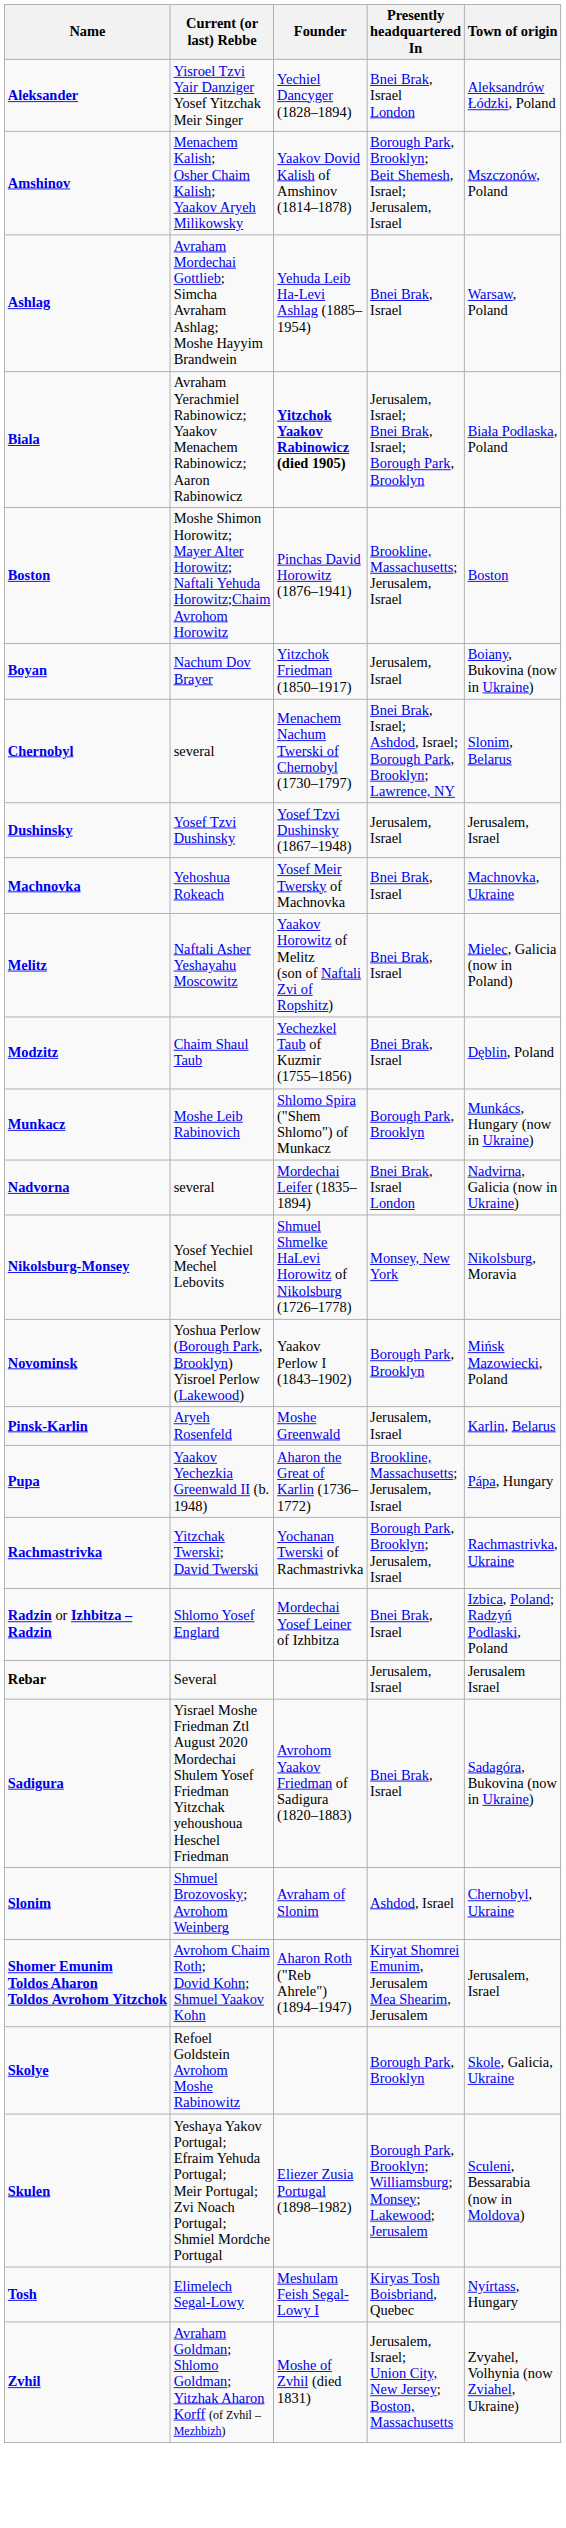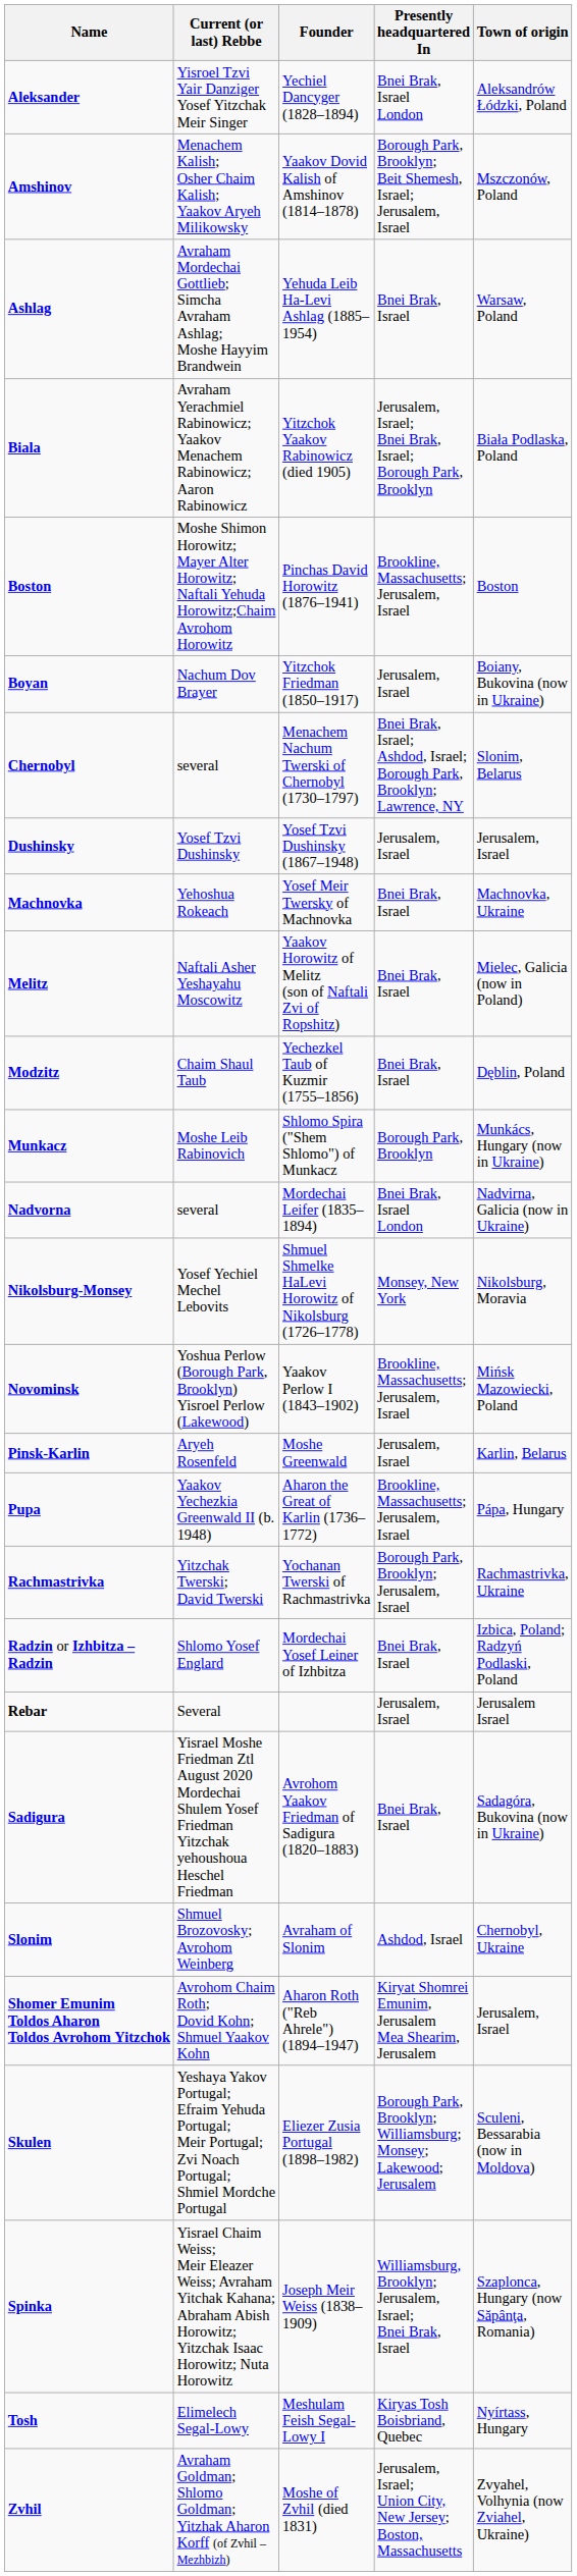Biala | Founder: bold -> normal
Novominsk | Presently headquartered In: Borough Park, Brooklyn -> Brookline, Massachusetts; Jerusalem, Israel
- row: Skolye | Refoel Goldstein Avrohom Moshe Rabinowitz | Borough Park, Brooklyn | Skole, Galicia, Ukraine
+ row: Spinka | Yisrael Chaim Weiss; Meir Eleazer Weiss; Avraham Yitchak Kahana; Abraham Abish Horowitz; Yitzchak Isaac Horowitz; Nuta Horowitz | Joseph Meir Weiss (1838–1909) | Williamsburg, Brooklyn; Jerusalem, Israel; Bnei Brak, Israel | Szaplonca, Hungary (now Săpânţa, Romania)
